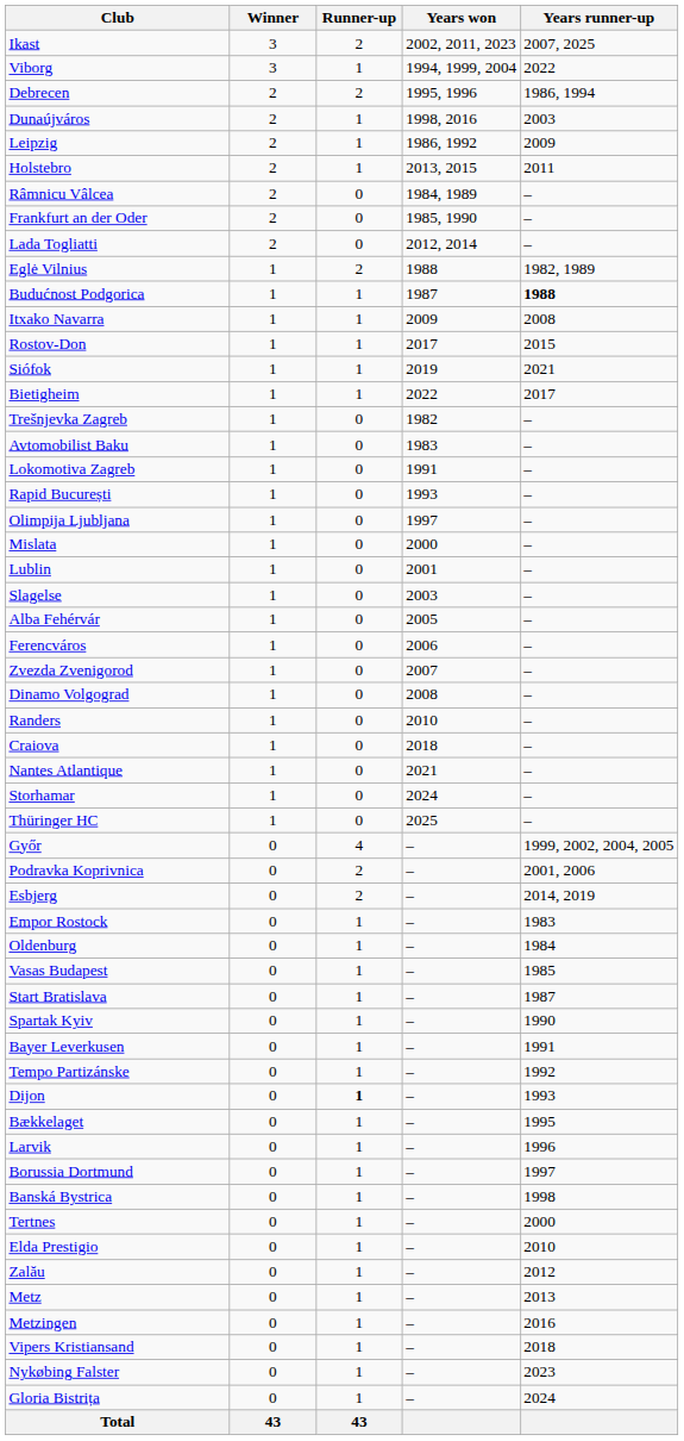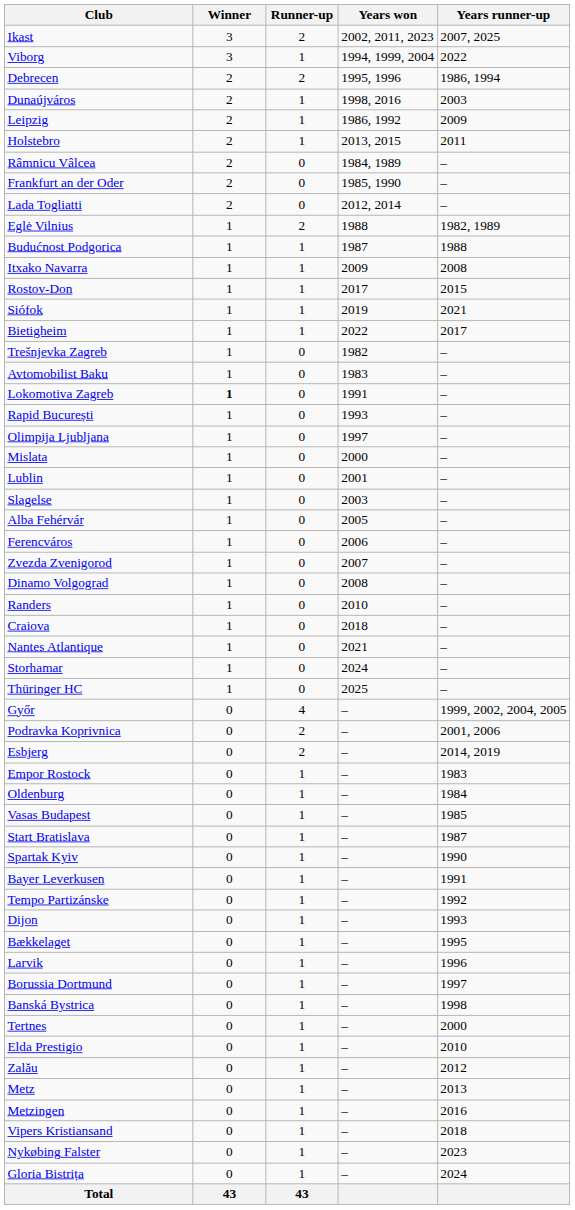Budućnost Podgorica | Years runner-up: bold -> normal
Lokomotiva Zagreb | Winner: normal -> bold
Dijon | Runner-up: bold -> normal
